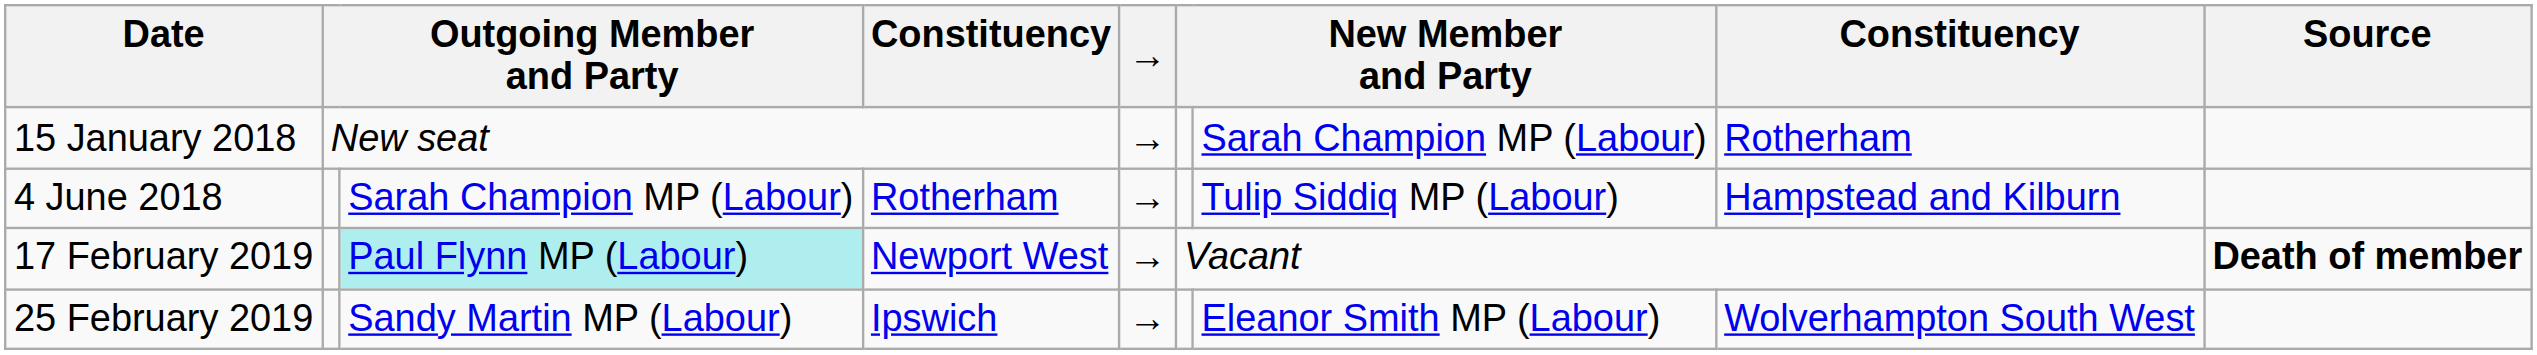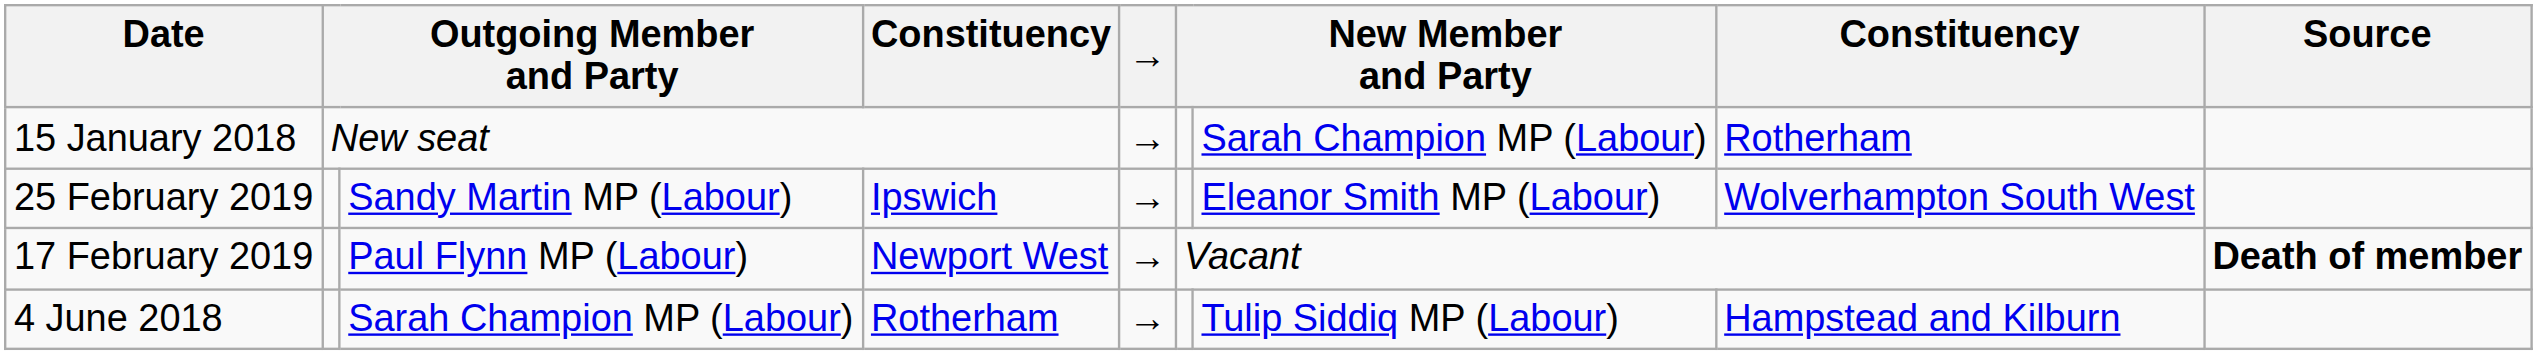rows swapped: 4 June 2018 <-> 25 February 2019
17 February 2019 | column 3: paleturquoise background -> no background
